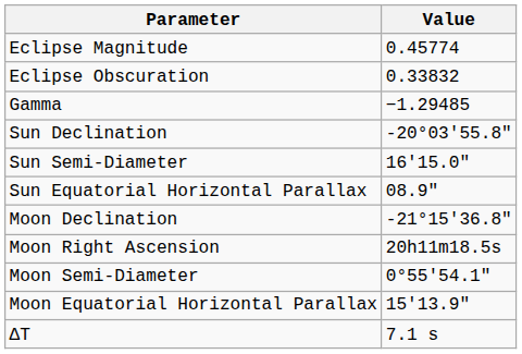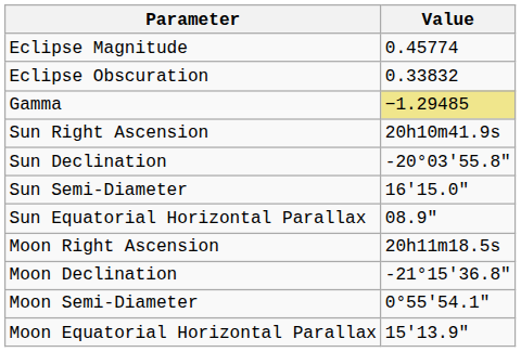Gamma | Value: no background -> khaki background
+ row: Sun Right Ascension | 20h10m41.9s
rows swapped: Moon Right Ascension <-> Moon Declination
- row: ΔT | 7.1 s
